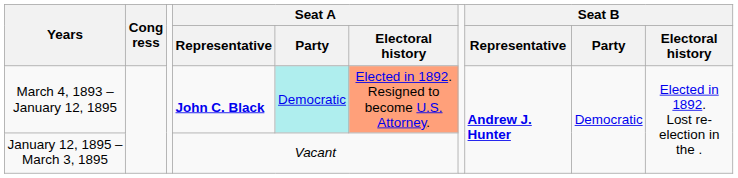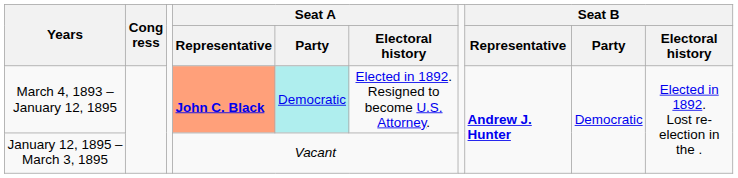March 4, 1893 – January 12, 1895 | Seat A / Representative: no background -> lightsalmon background
March 4, 1893 – January 12, 1895 | Seat A / Electoral history: lightsalmon background -> no background
